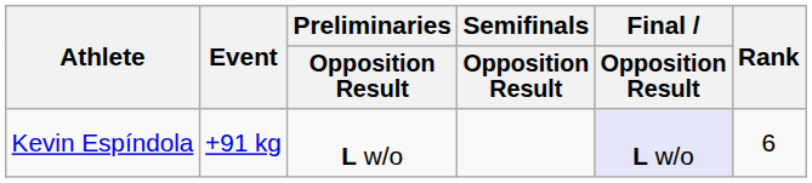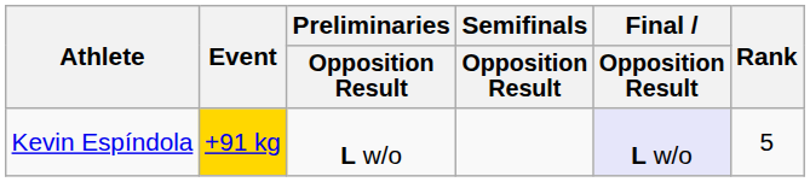Kevin Espíndola | Event: no background -> gold background
Kevin Espíndola | Rank: 6 -> 5
